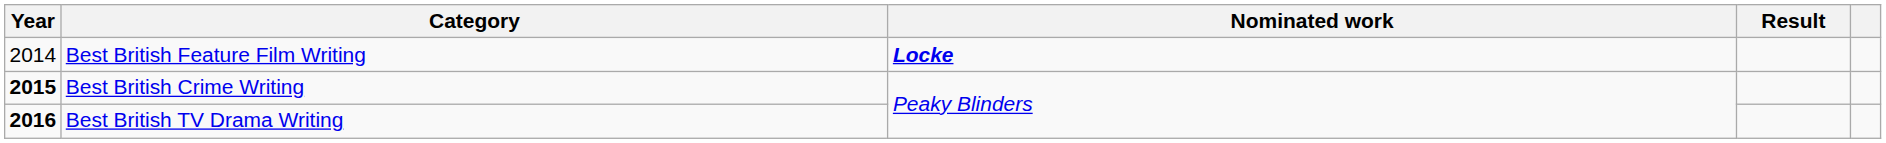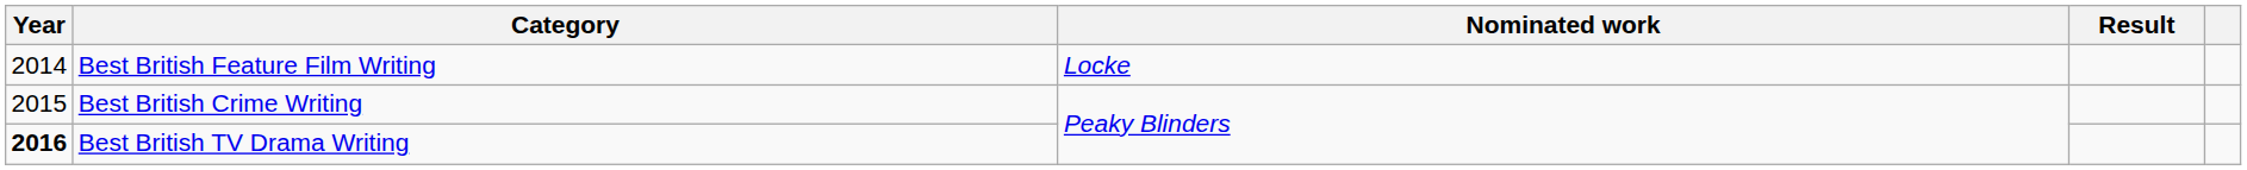Best British Feature Film Writing | Nominated work: bold -> normal
Best British Crime Writing | Year: bold -> normal
